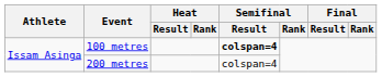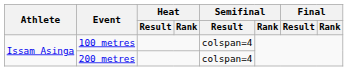100 metres | Semifinal / Result: bold -> normal
